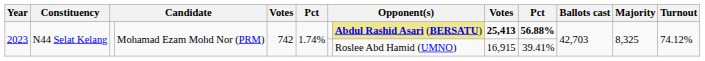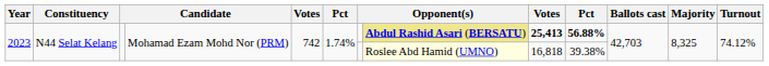row 3 | column 8: no background -> lightyellow background
row 3 | column 9: 16,915 -> 16,818
row 3 | column 10: 39.41% -> 39.38%
